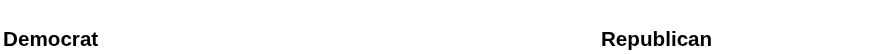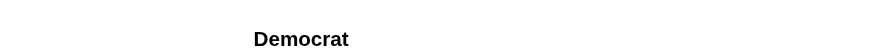- column: 200 | Republican
